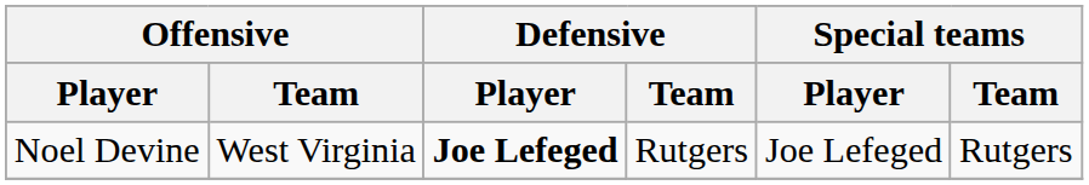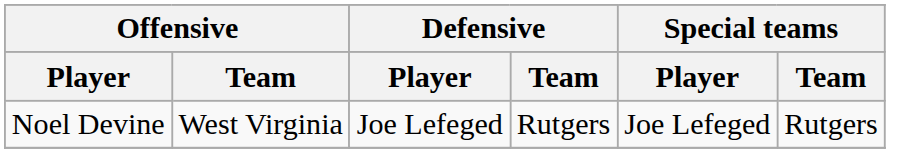Noel Devine | Defensive / Player: bold -> normal
